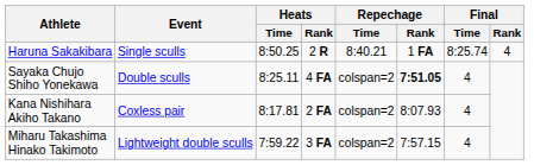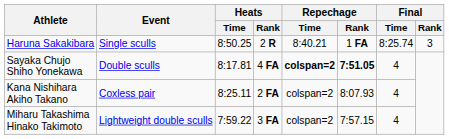Haruna Sakakibara | Final / Rank: 4 -> 3
Sayaka Chujo Shiho Yonekawa | Heats / Time: 8:25.11 -> 8:17.81
Sayaka Chujo Shiho Yonekawa | Repechage / Time: normal -> bold
Kana Nishihara Akiho Takano | Heats / Time: 8:17.81 -> 8:25.11
